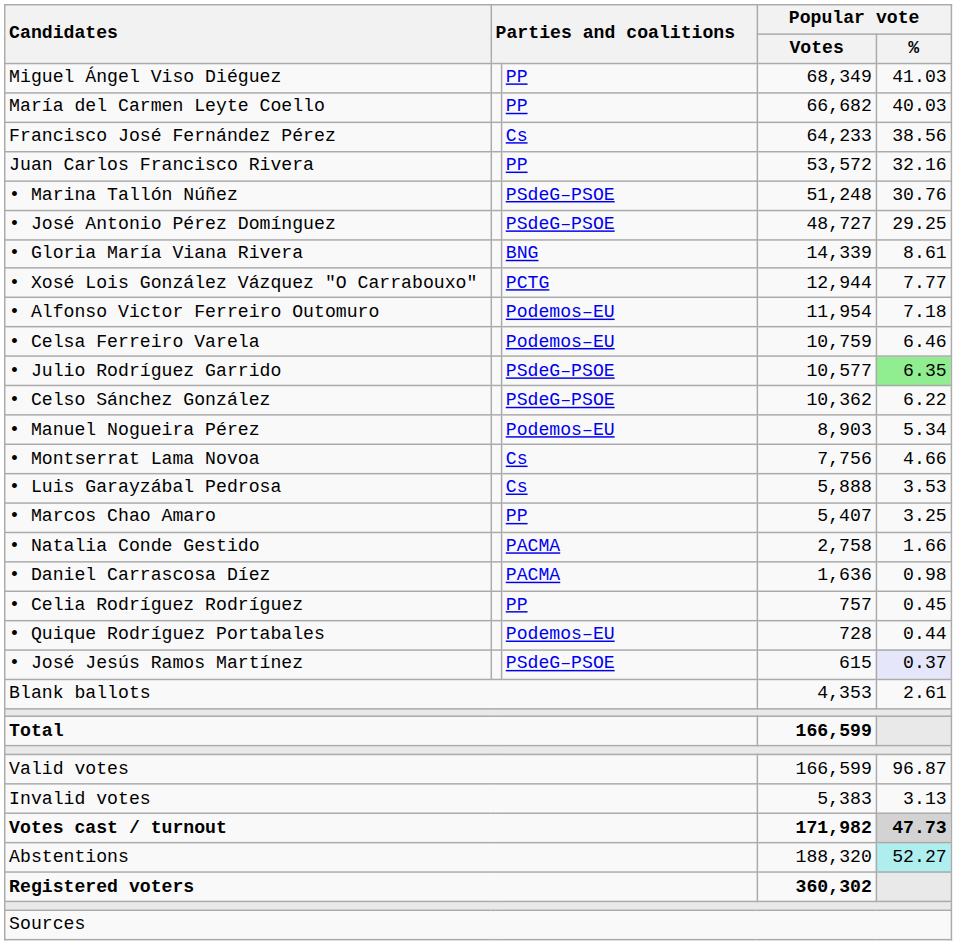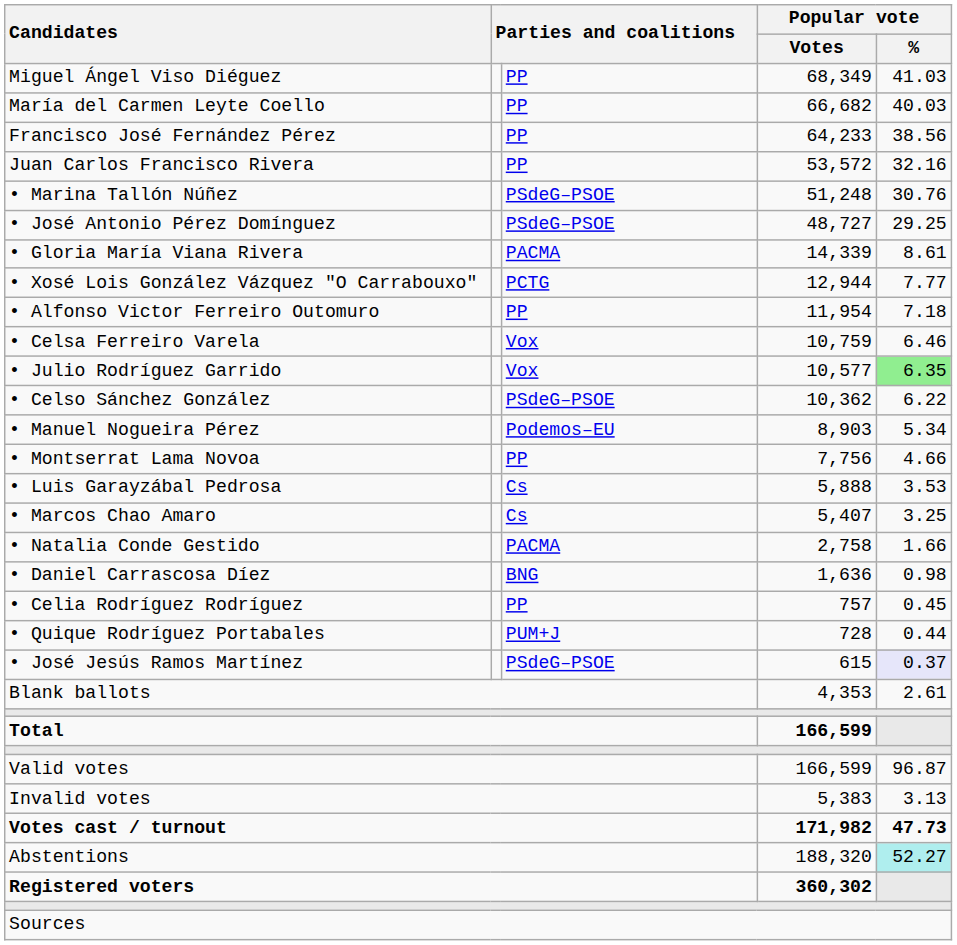Francisco José Fernández Pérez | column 3: Cs -> PP
• Gloria María Viana Rivera | column 3: BNG -> PACMA
• Alfonso Victor Ferreiro Outomuro | column 3: Podemos–EU -> PP
• Celsa Ferreiro Varela | column 3: Podemos–EU -> Vox
• Julio Rodríguez Garrido | column 3: PSdeG–PSOE -> Vox
• Montserrat Lama Novoa | column 3: Cs -> PP
• Marcos Chao Amaro | column 3: PP -> Cs
• Daniel Carrascosa Díez | column 3: PACMA -> BNG
• Quique Rodríguez Portabales | column 3: Podemos–EU -> PUM+J
Votes cast / turnout | Popular vote / %: lightgrey background -> no background
